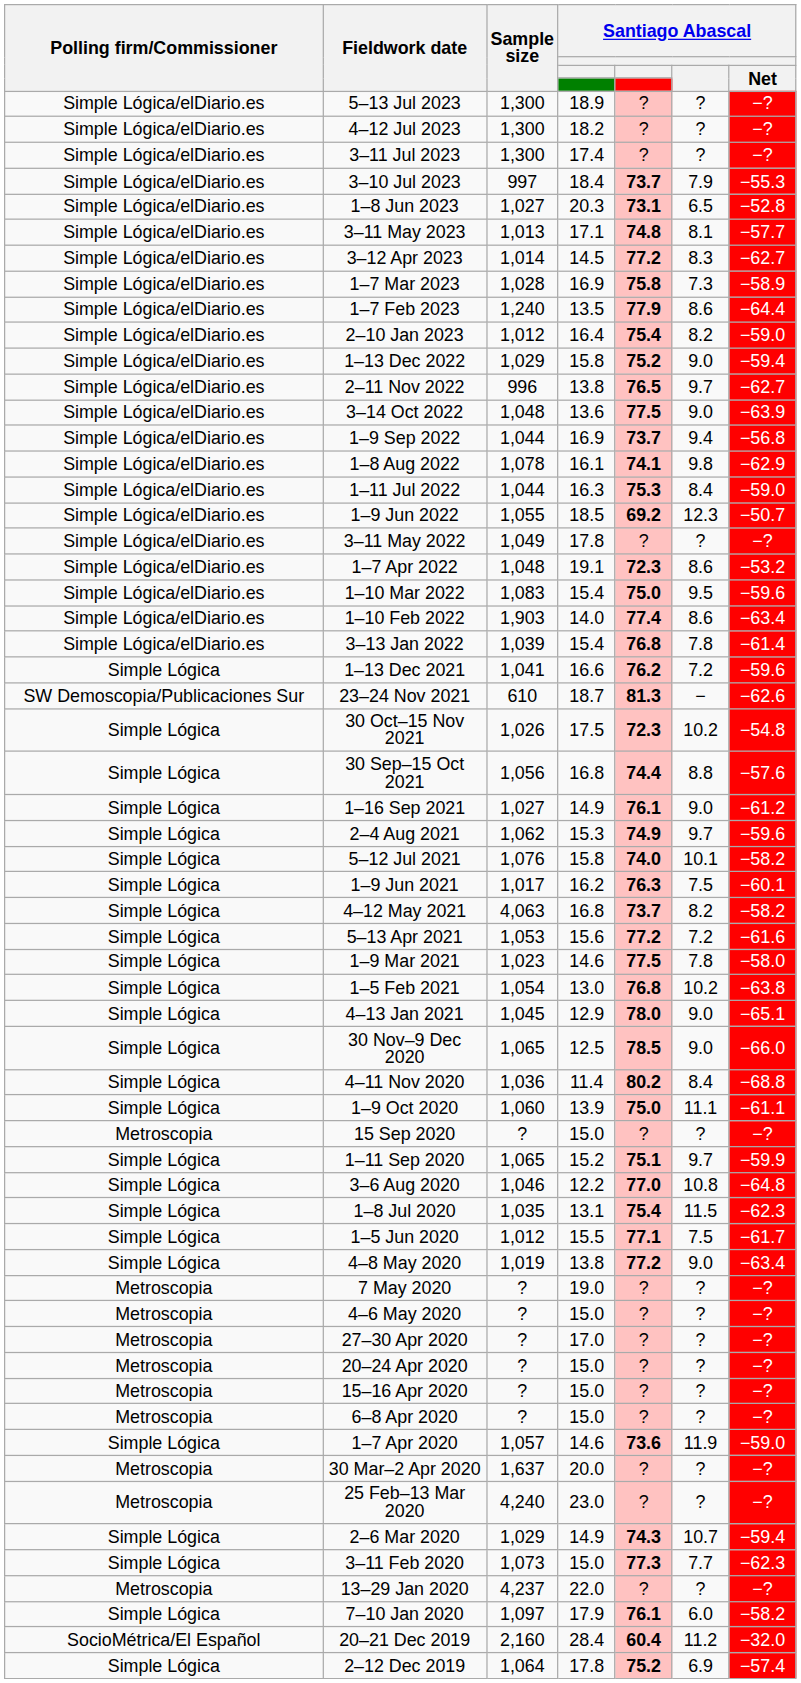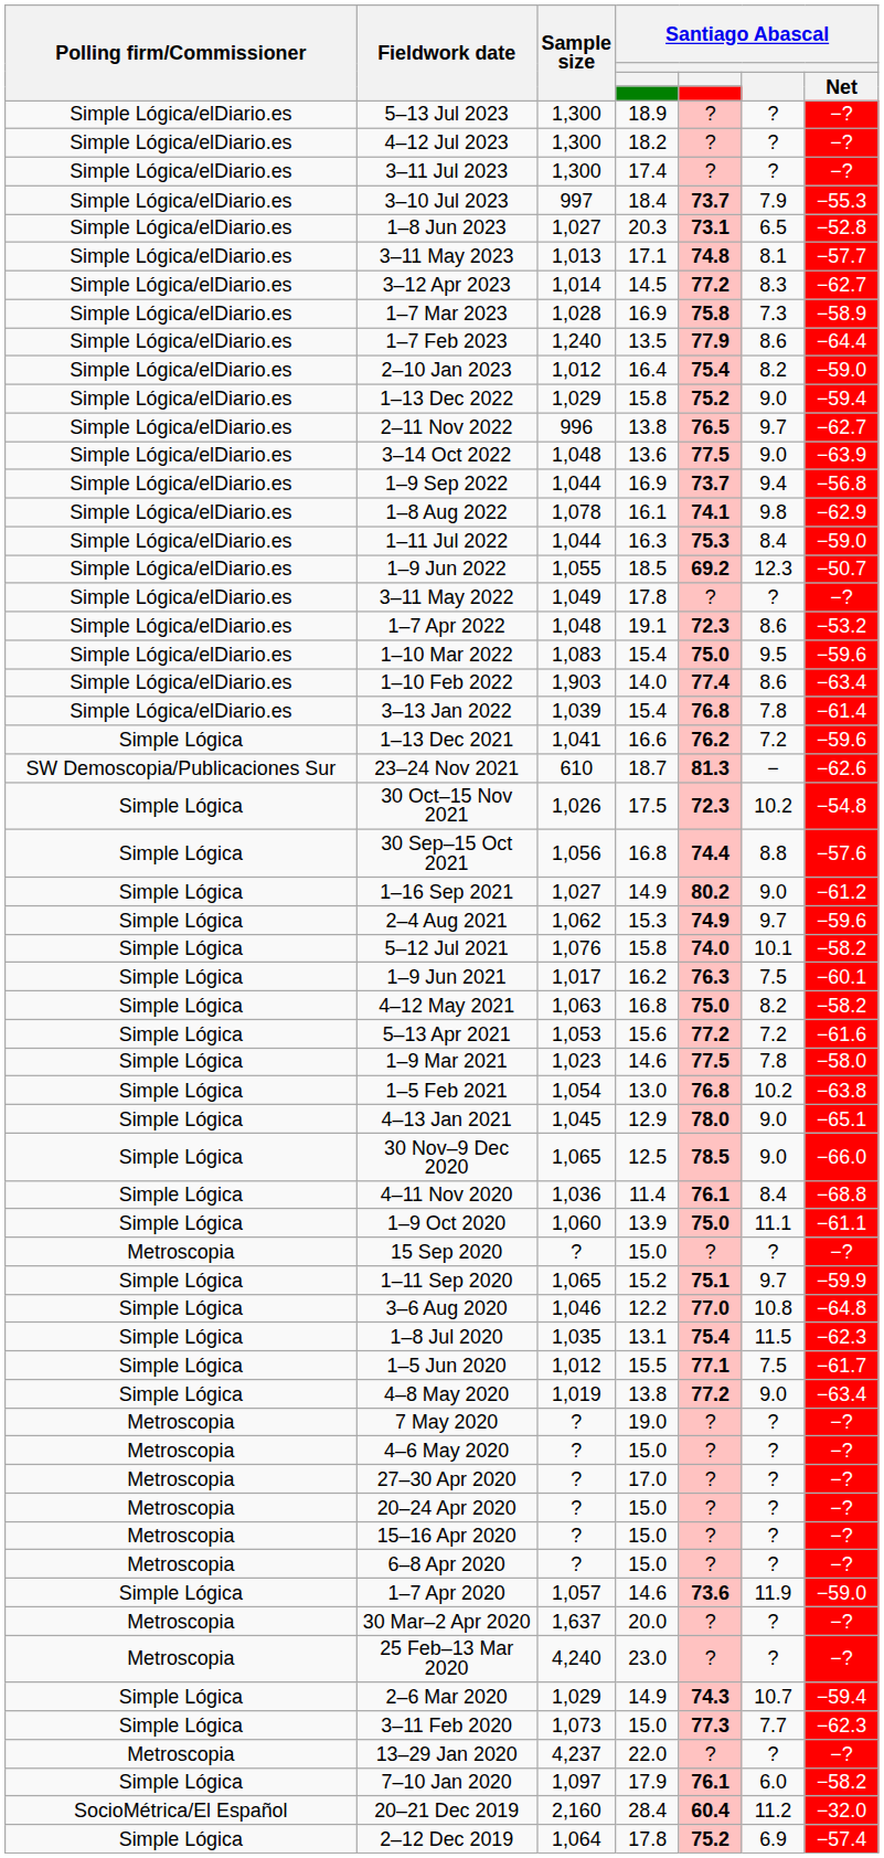1–16 Sep 2021 | column 5: 76.1 -> 80.2
4–12 May 2021 | Sample size: 4,063 -> 1,063
4–12 May 2021 | column 5: 73.7 -> 75.0
4–11 Nov 2020 | column 5: 80.2 -> 76.1
